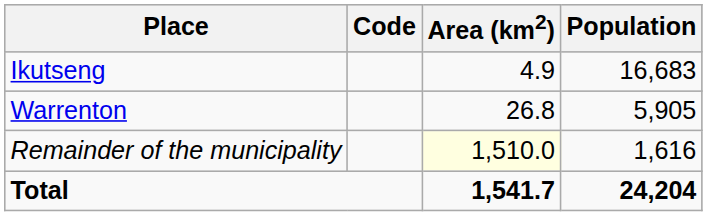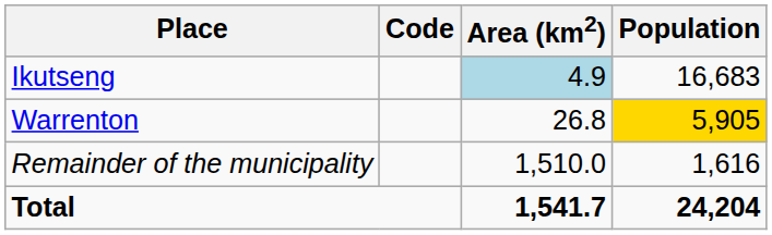Ikutseng | Area (km2): no background -> lightblue background
Warrenton | Population: no background -> gold background
Remainder of the municipality | Area (km2): lightyellow background -> no background
